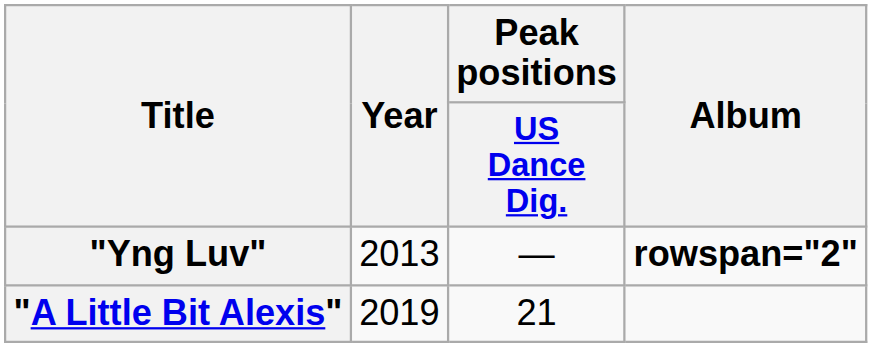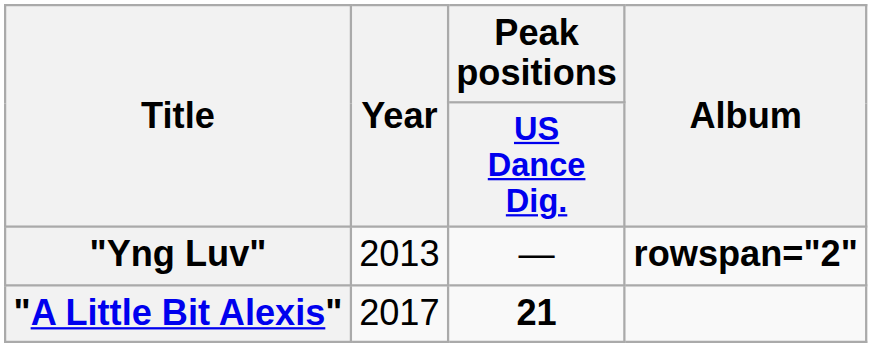"A Little Bit Alexis" | Year: 2019 -> 2017
"A Little Bit Alexis" | Peak positions / US Dance Dig.: normal -> bold
